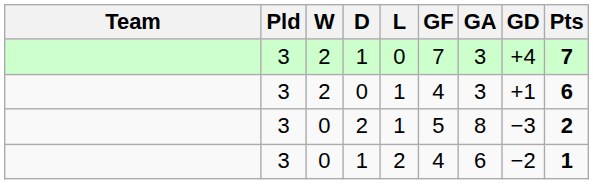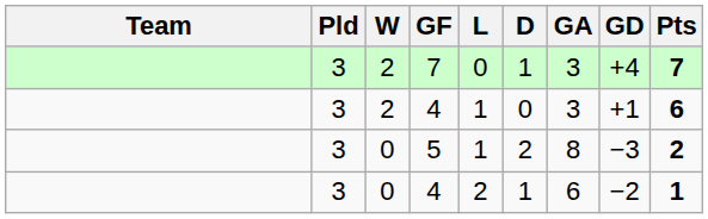columns swapped: D <-> GF
